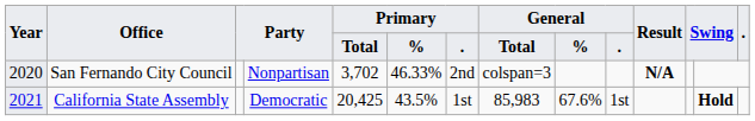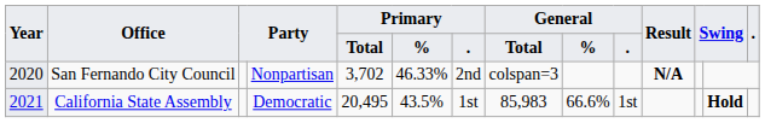California State Assembly | Primary / Total: 20,425 -> 20,495
California State Assembly | General / %: 67.6% -> 66.6%
